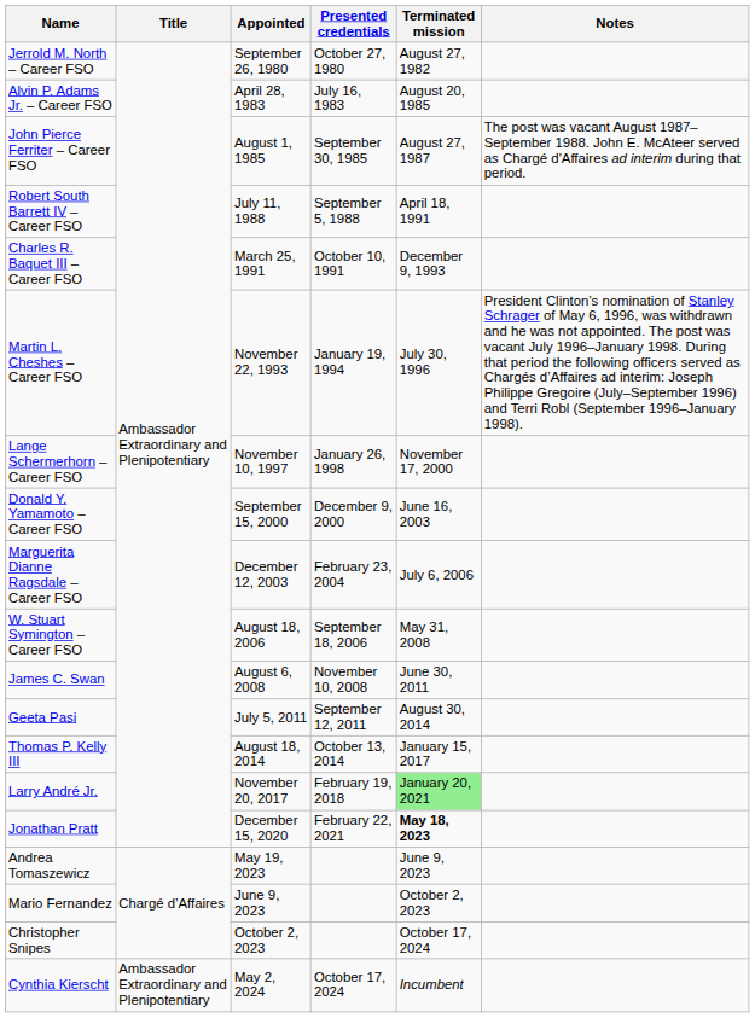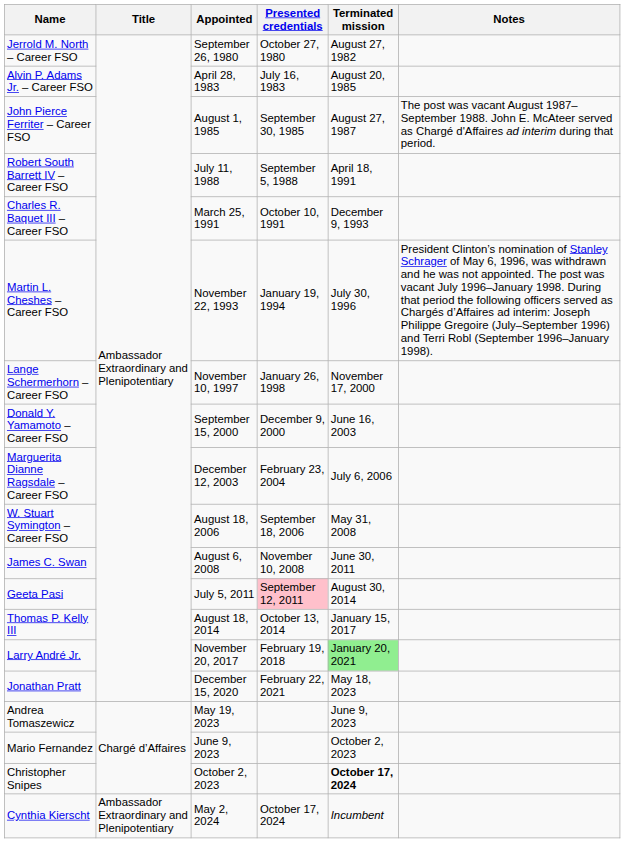Geeta Pasi | Presented credentials: no background -> pink background
Jonathan Pratt | Terminated mission: bold -> normal
Christopher Snipes | Terminated mission: normal -> bold
